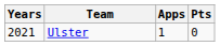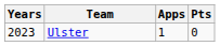Ulster | Years: 2021 -> 2023
